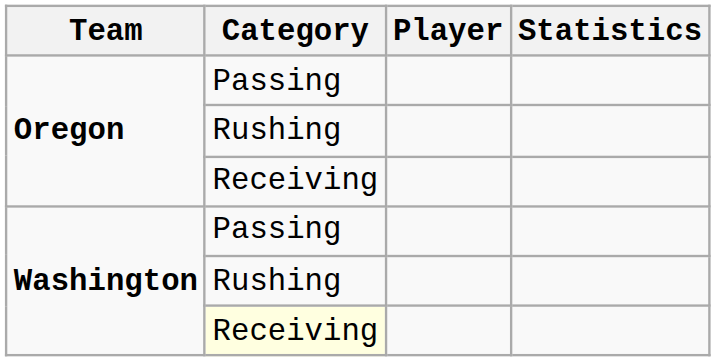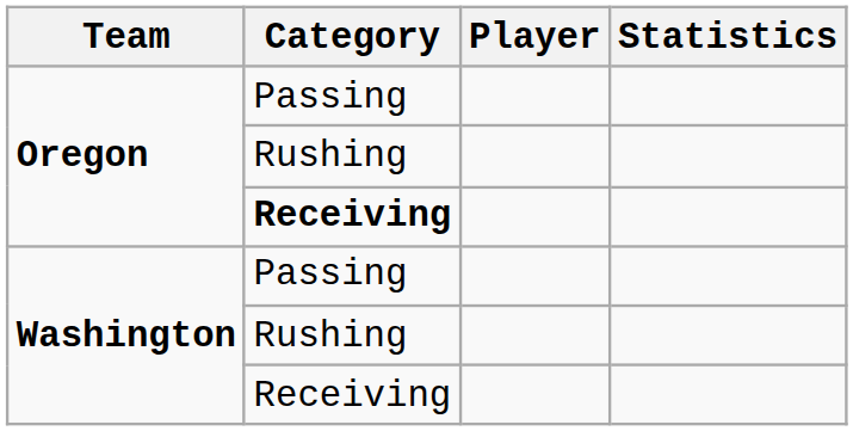Oregon / Receiving | Category: normal -> bold
Washington / Receiving | Category: lightyellow background -> no background
